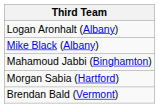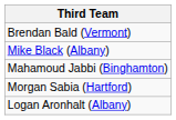row 2 | column 1: Logan Aronhalt (Albany) -> Brendan Bald (Vermont)
row 6 | column 1: Brendan Bald (Vermont) -> Logan Aronhalt (Albany)
